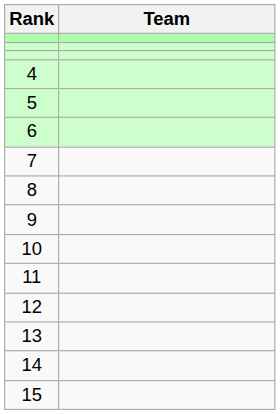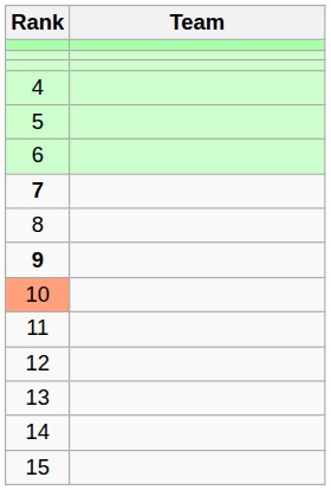row 8 | Rank: normal -> bold
row 10 | Rank: normal -> bold
row 11 | Rank: no background -> lightsalmon background
